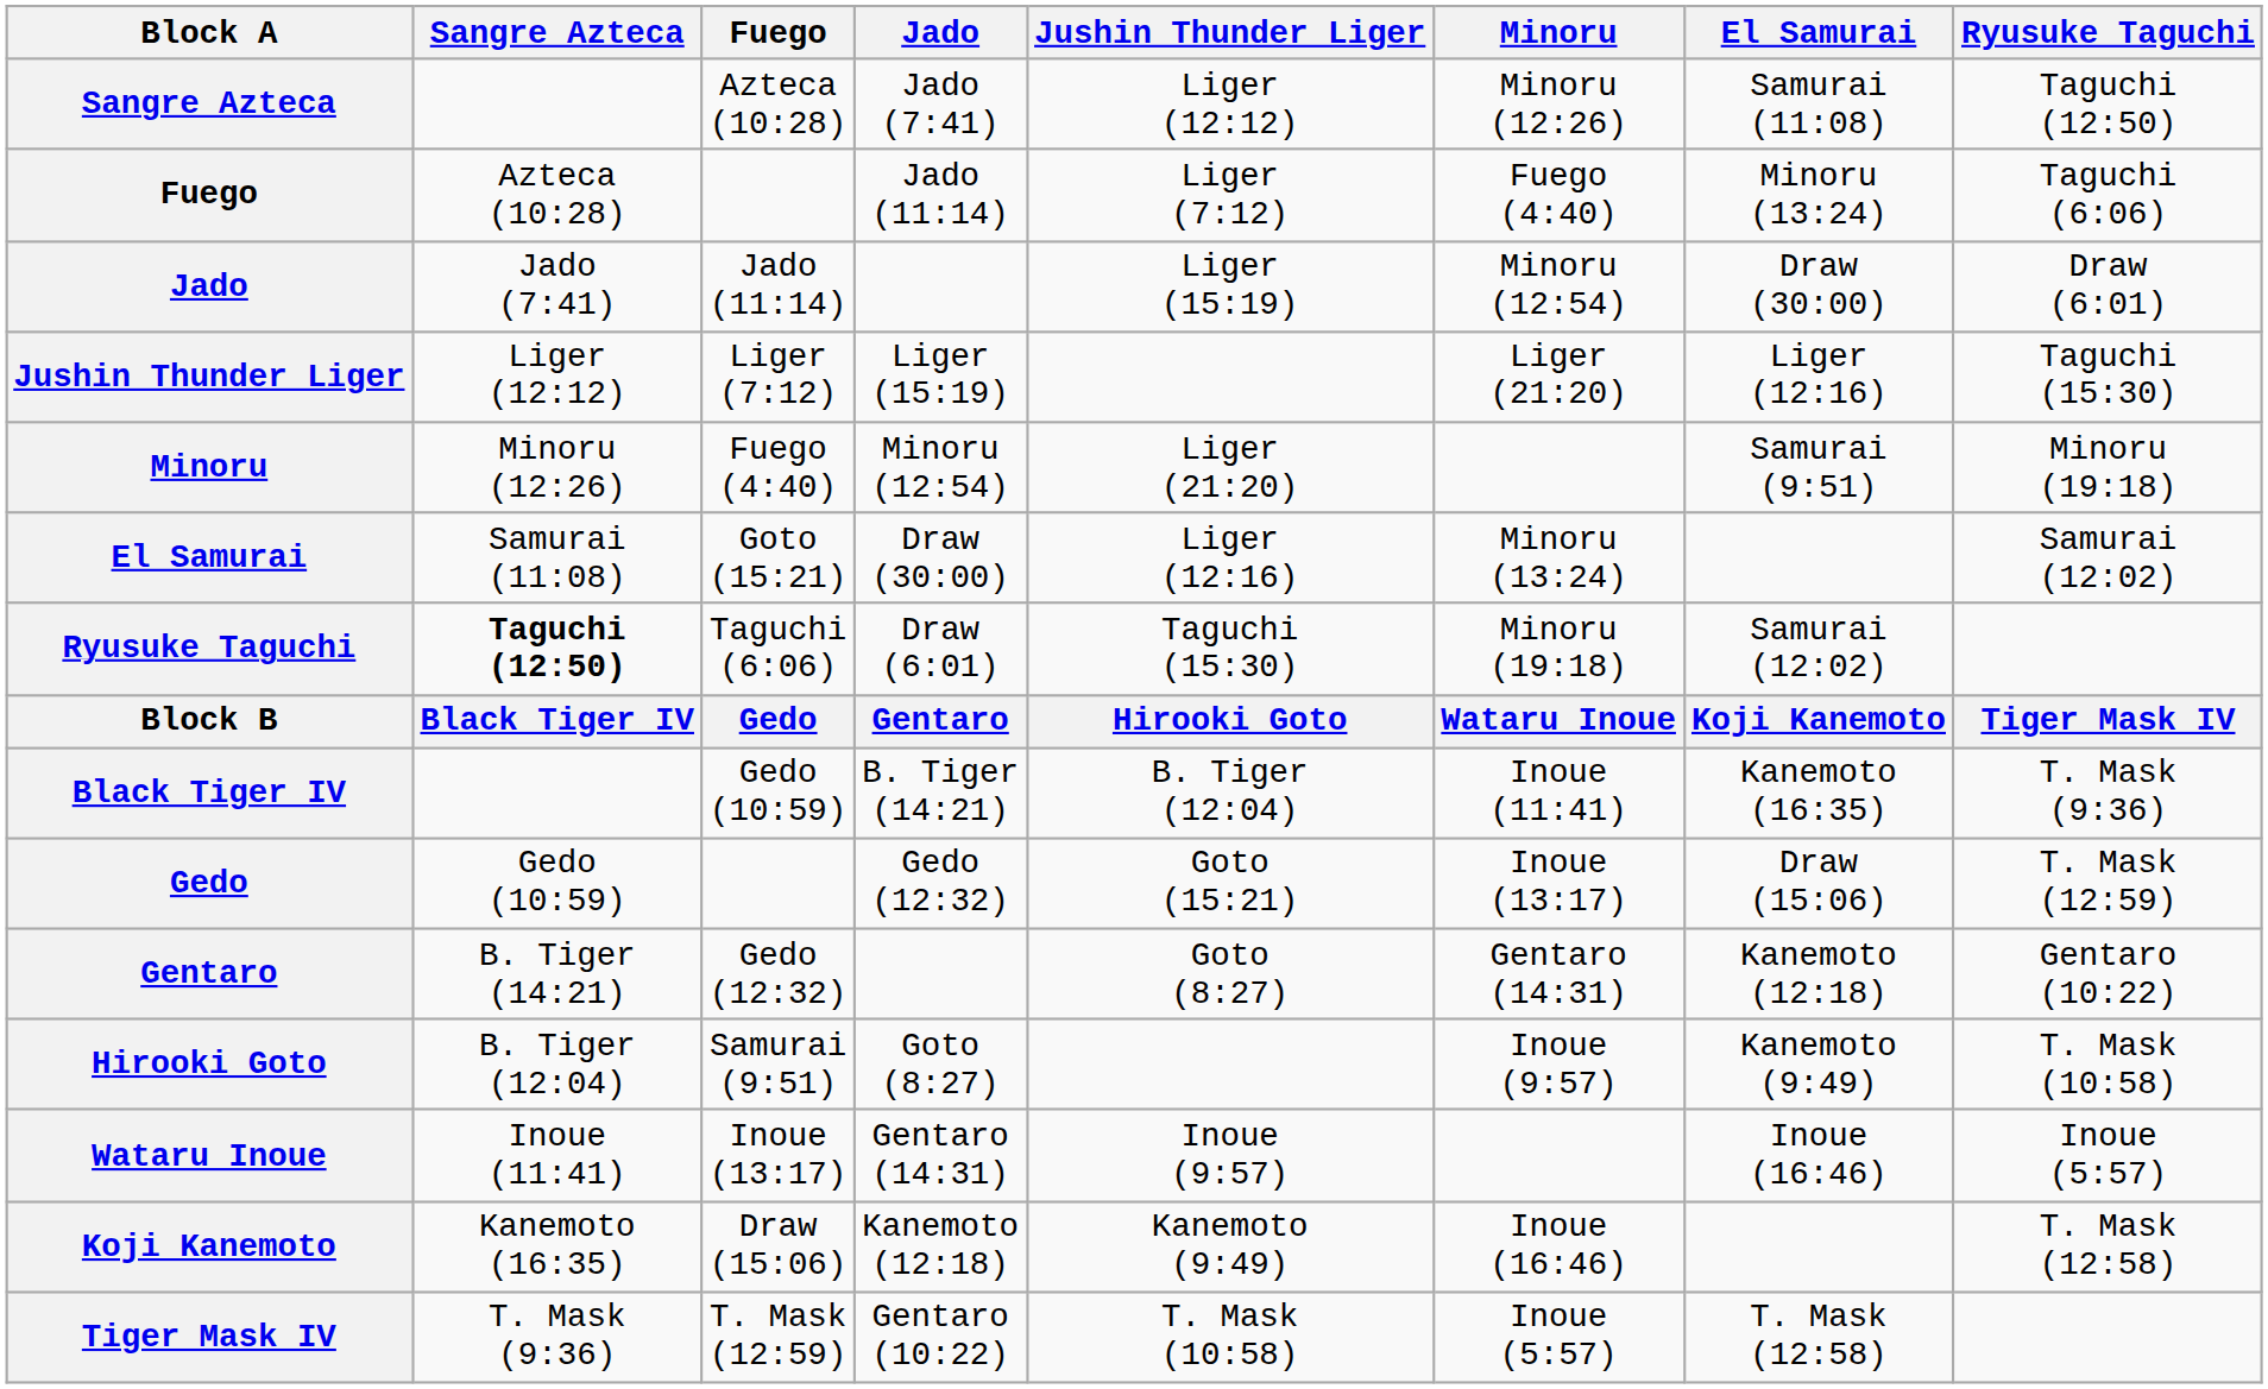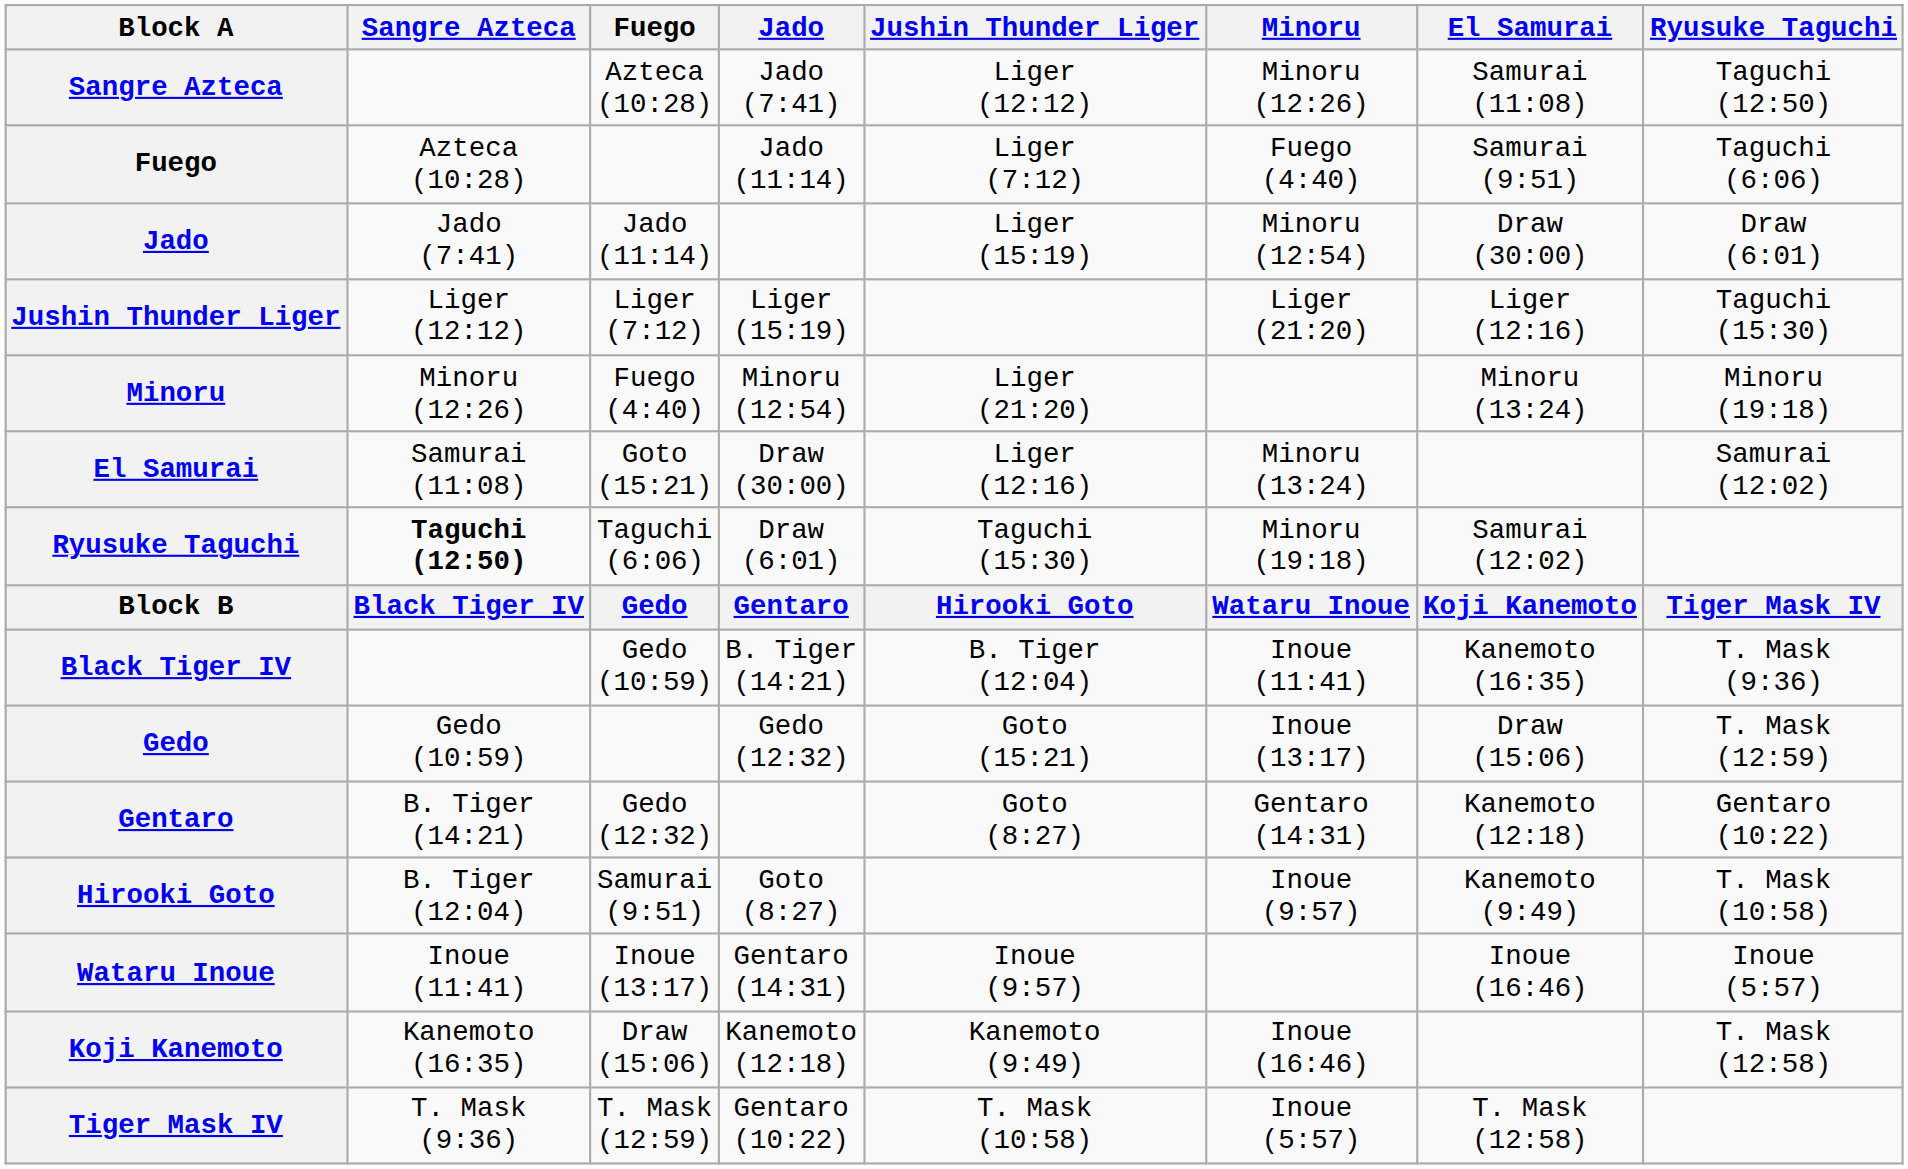row 3 | El Samurai: Minoru (13:24) -> Samurai (9:51)
row 6 | El Samurai: Samurai (9:51) -> Minoru (13:24)
